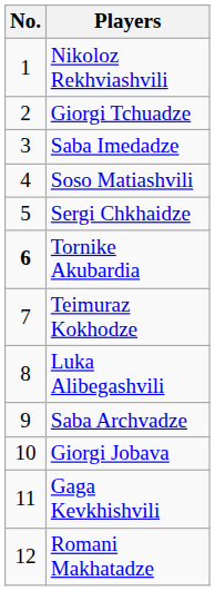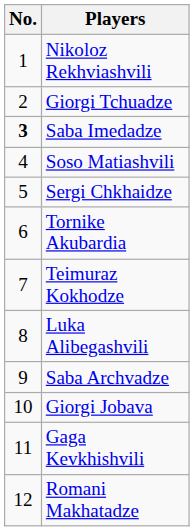Saba Imedadze | No.: normal -> bold
Tornike Akubardia | No.: bold -> normal
